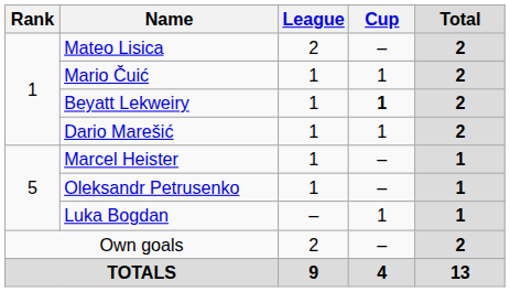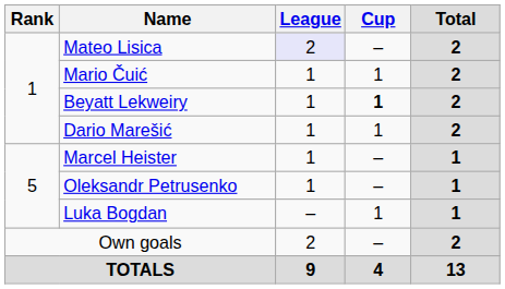Mateo Lisica | League: no background -> lavender background
